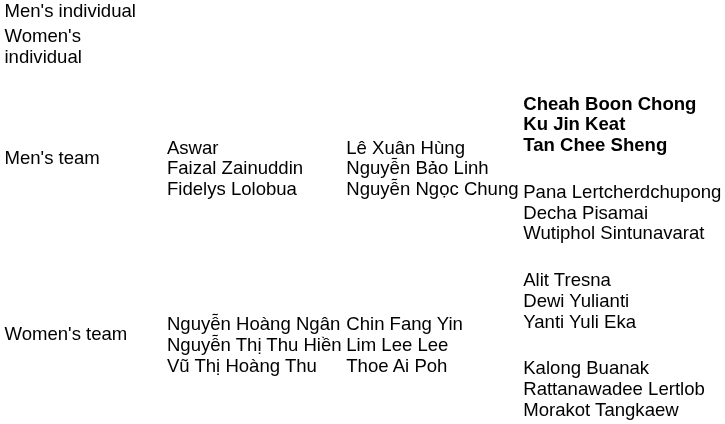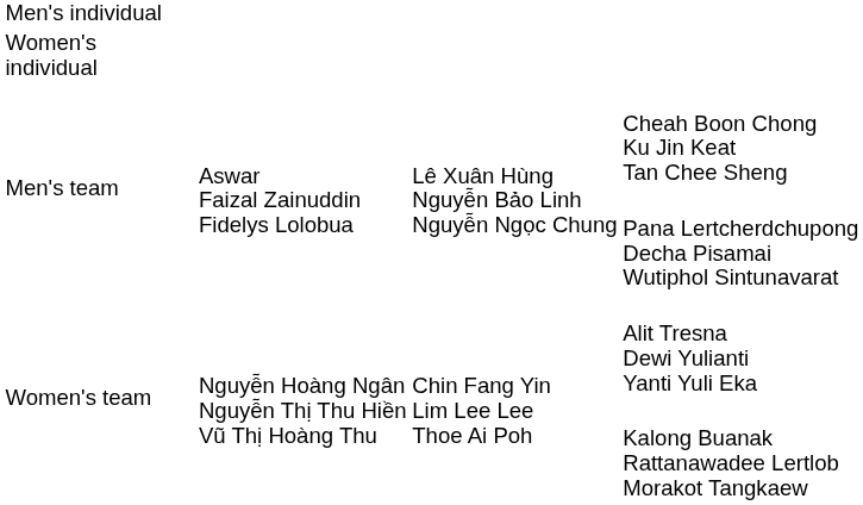Cheah Boon Chong Ku Jin Keat Tan Chee Sheng | column 4: bold -> normal
